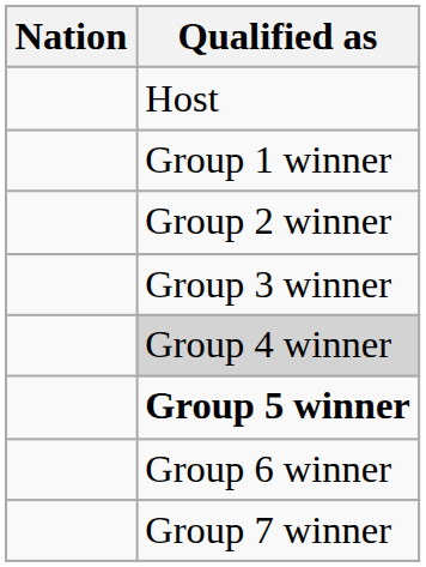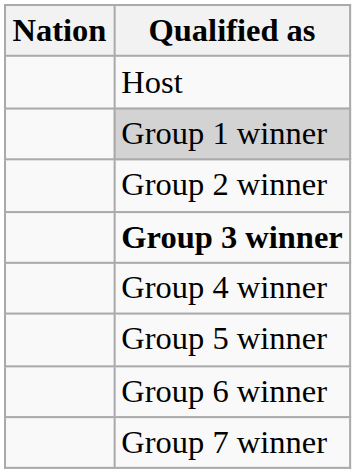Group 1 winner | Qualified as: no background -> lightgrey background
Group 3 winner | Qualified as: normal -> bold
Group 4 winner | Qualified as: lightgrey background -> no background
Group 5 winner | Qualified as: bold -> normal
